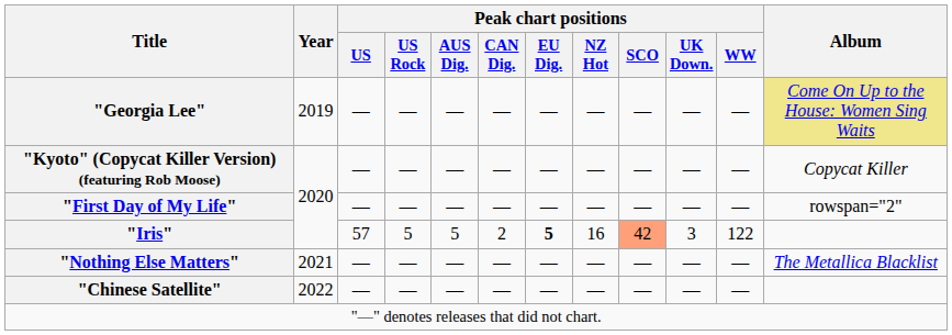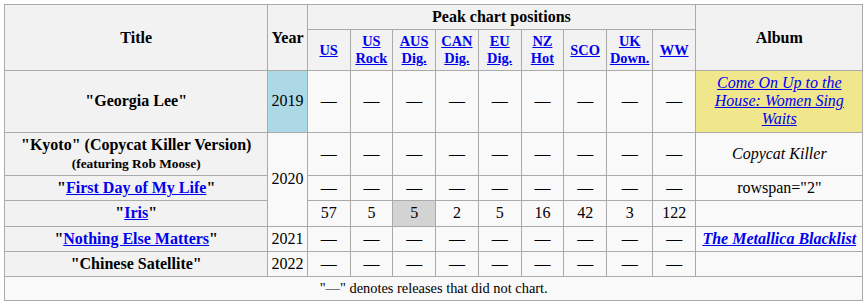"Georgia Lee" | Year: no background -> lightblue background
"Iris" | Peak chart positions / AUS Dig.: no background -> lightgrey background
"Iris" | Peak chart positions / EU Dig.: bold -> normal
"Iris" | Peak chart positions / SCO: lightsalmon background -> no background
"Nothing Else Matters" | Album: normal -> bold
